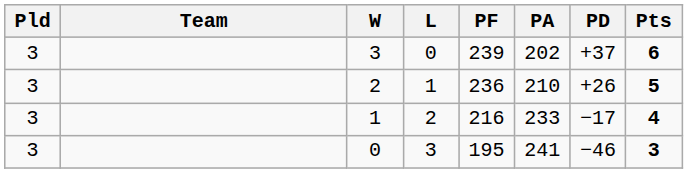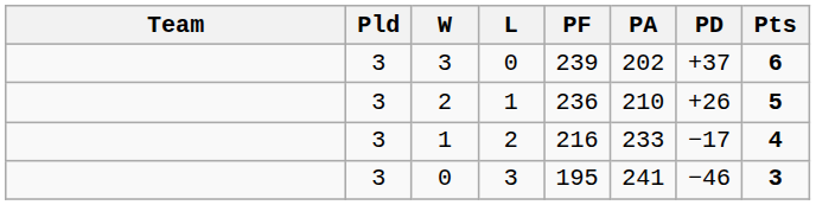columns swapped: Team <-> Pld
